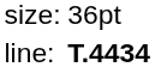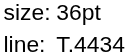line: | column 2: bold -> normal
